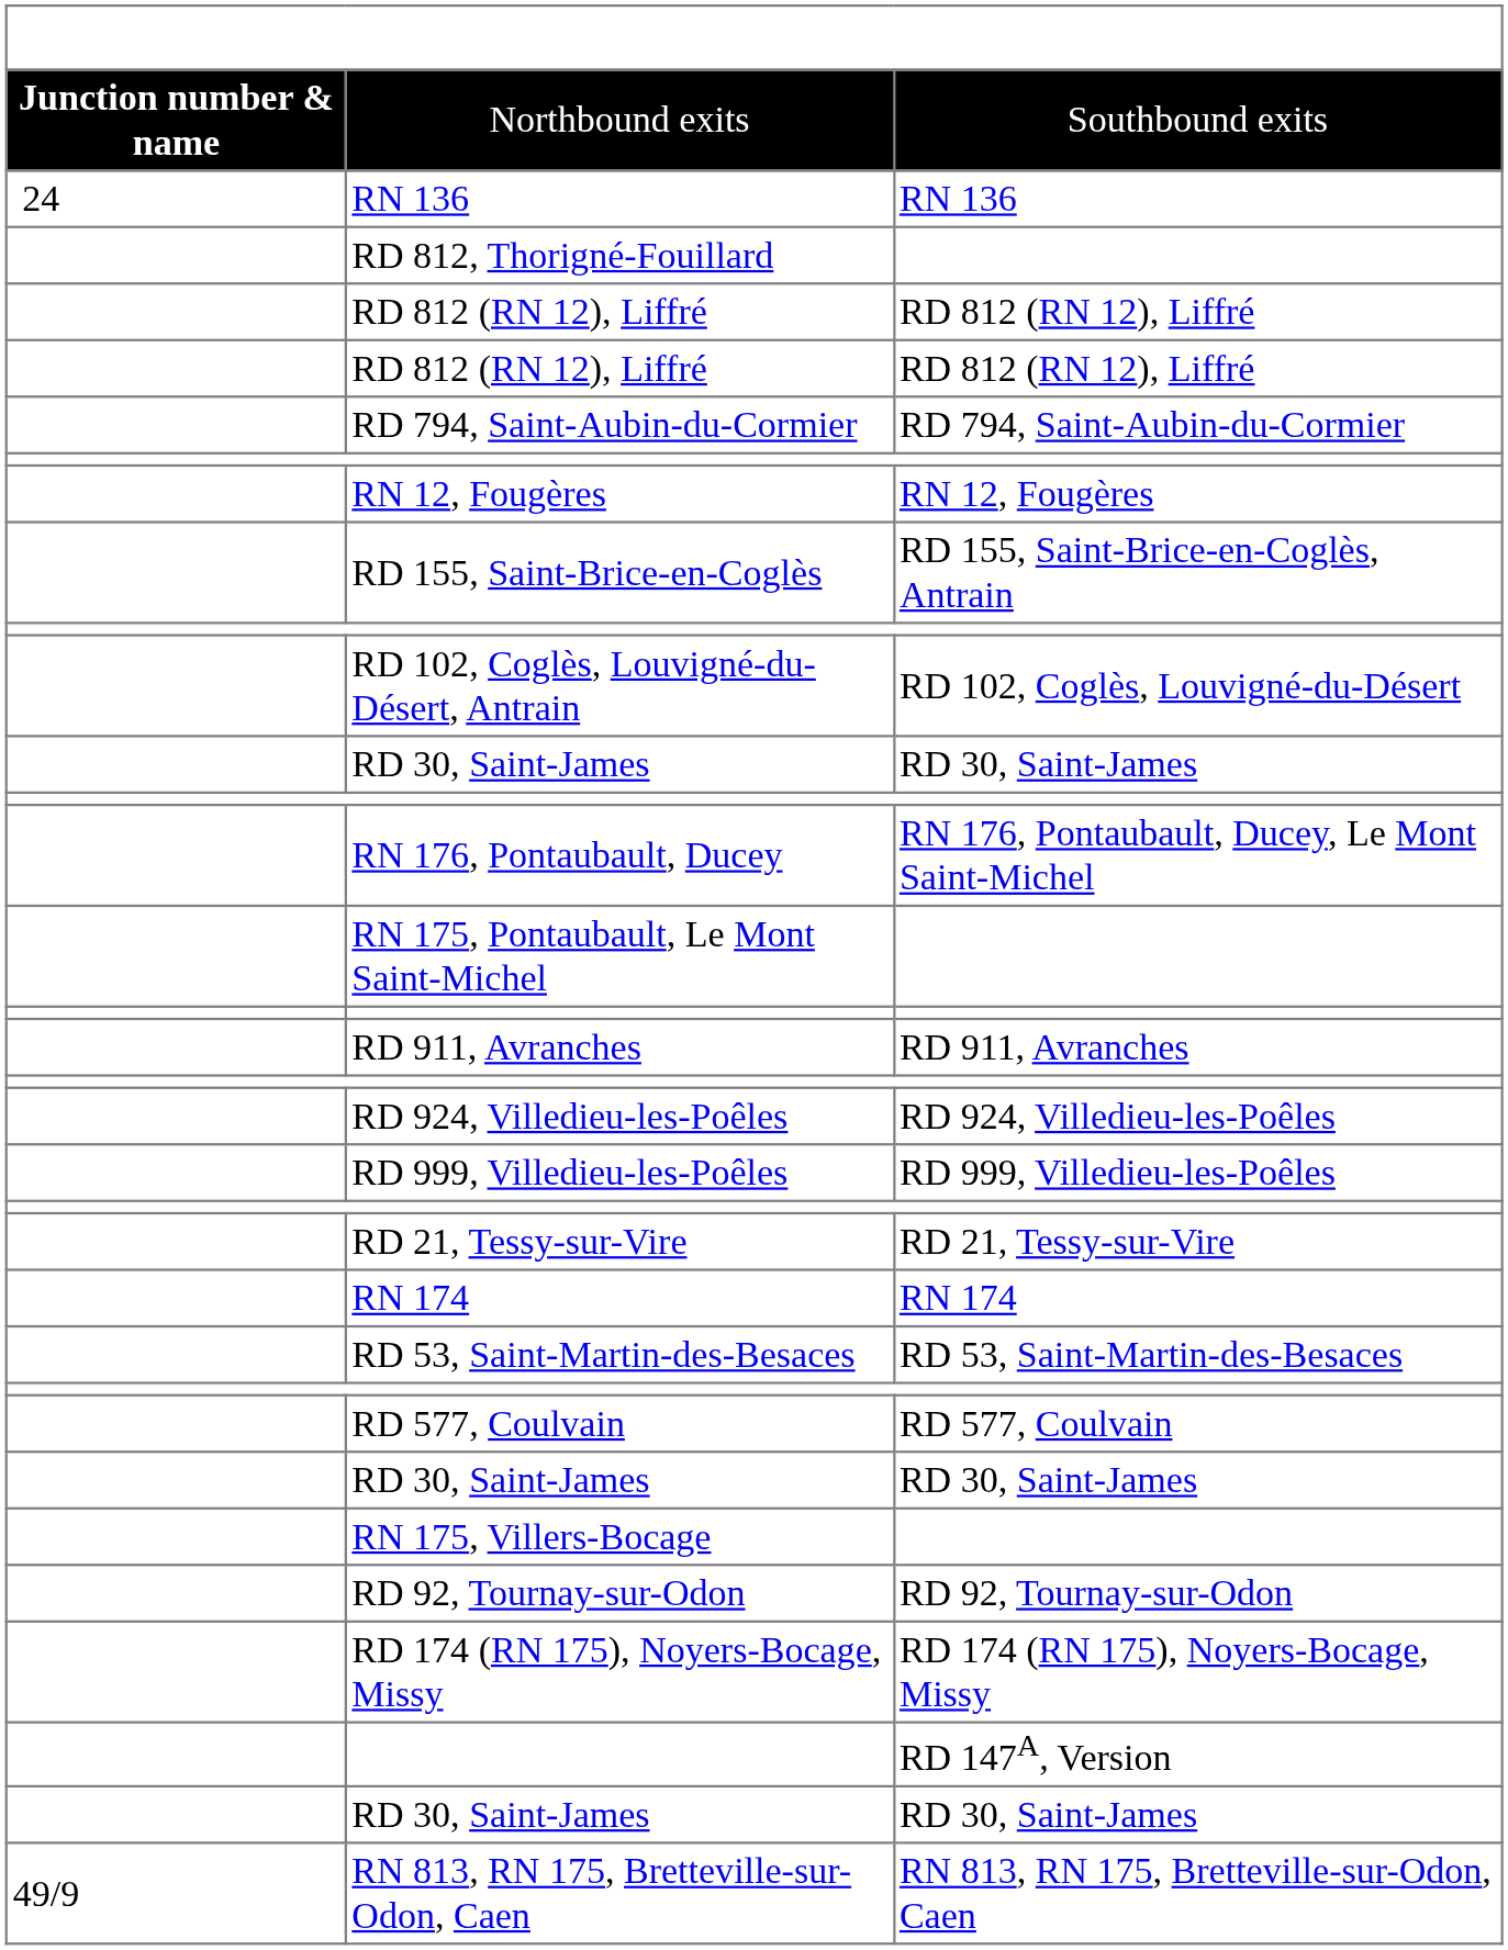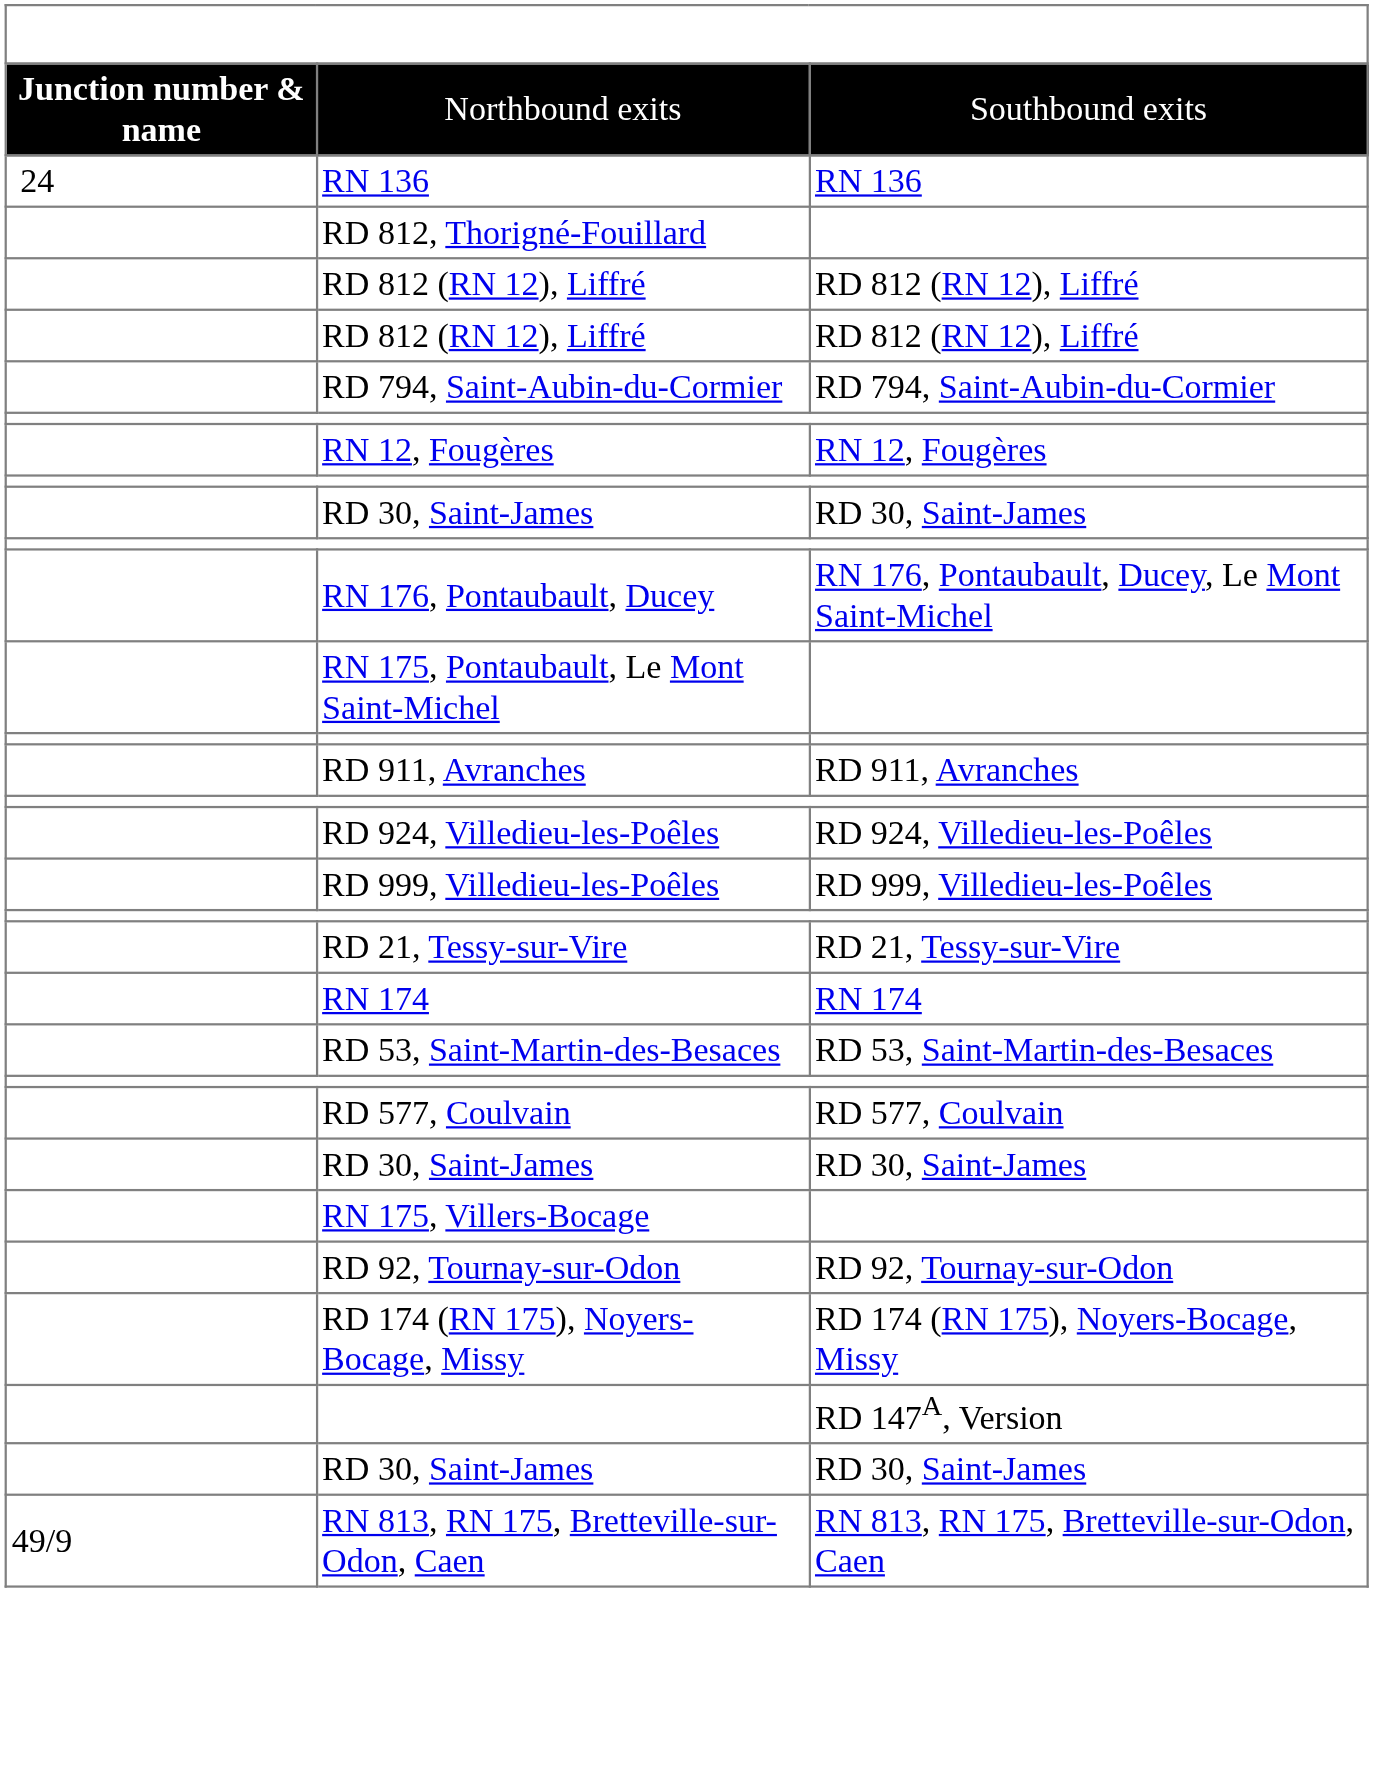- row: RD 155, Saint-Brice-en-Coglès | RD 155, Saint-Brice-en-Coglès, Antrain
- row: RD 102, Coglès, Louvigné-du-Désert, Antrain | RD 102, Coglès, Louvigné-du-Désert
